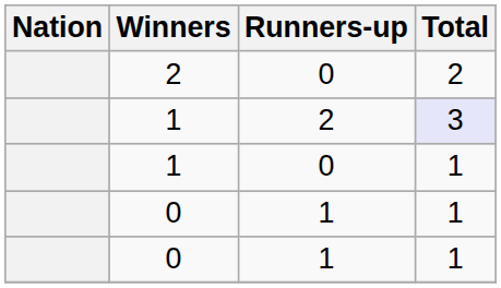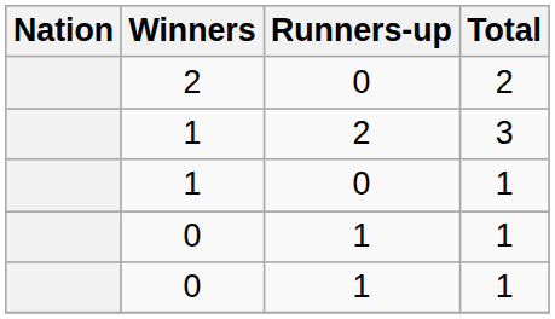1 / 2 | Total: lavender background -> no background
